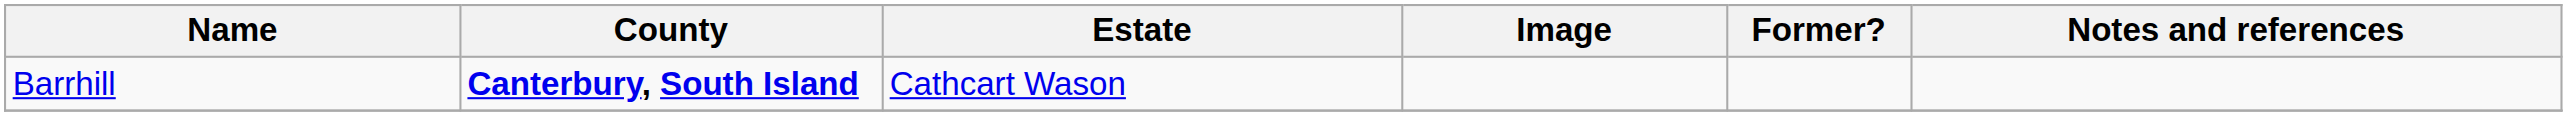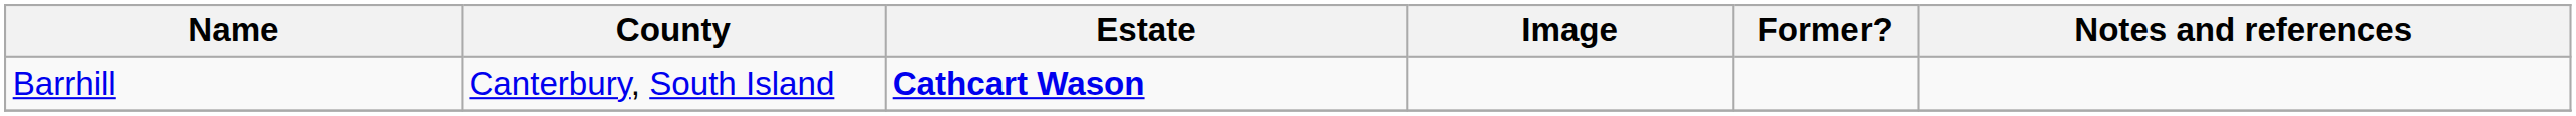Barrhill | County: bold -> normal
Barrhill | Estate: normal -> bold
